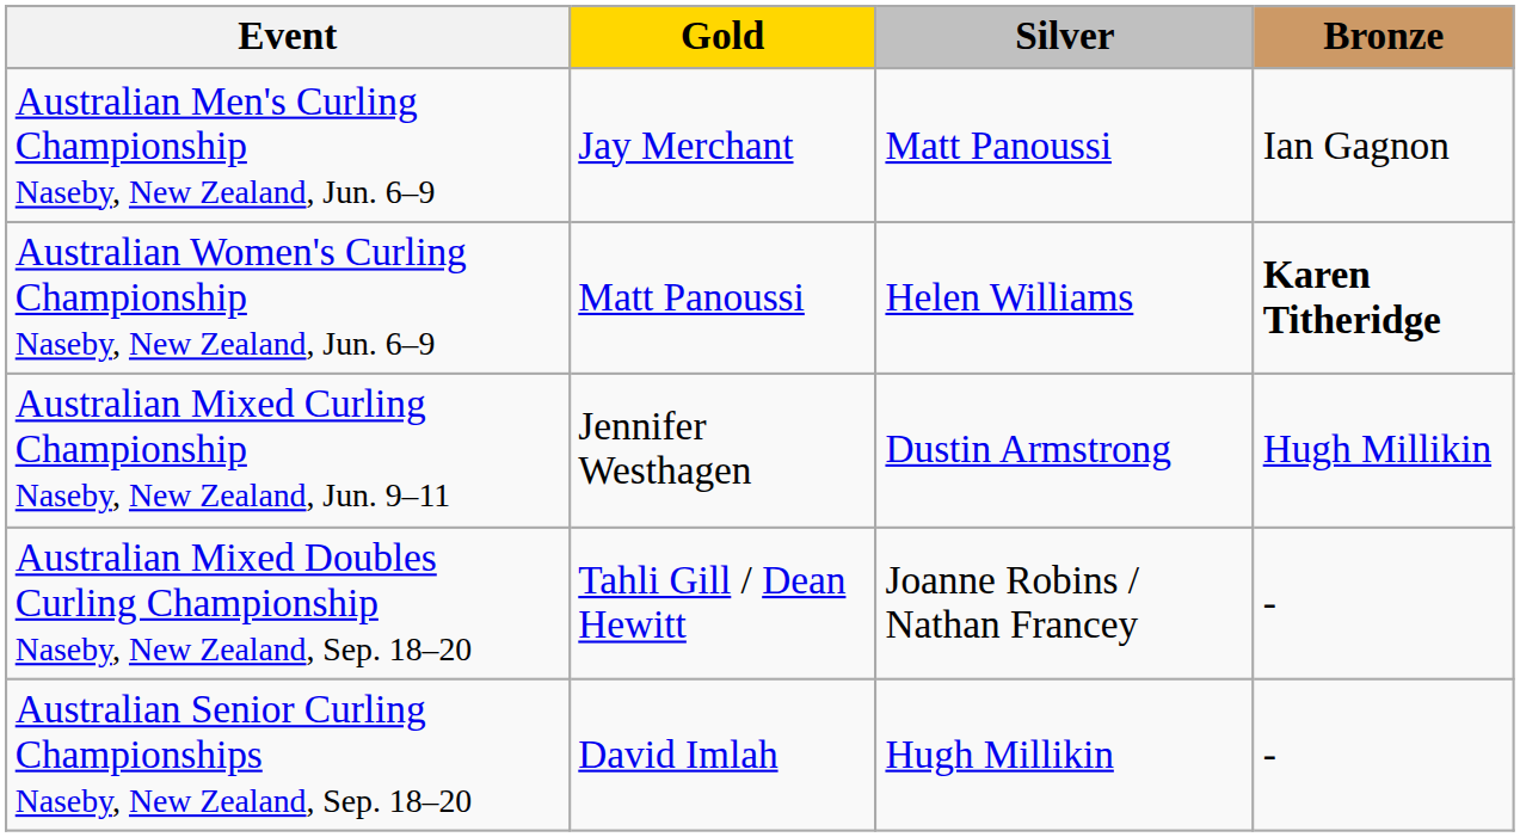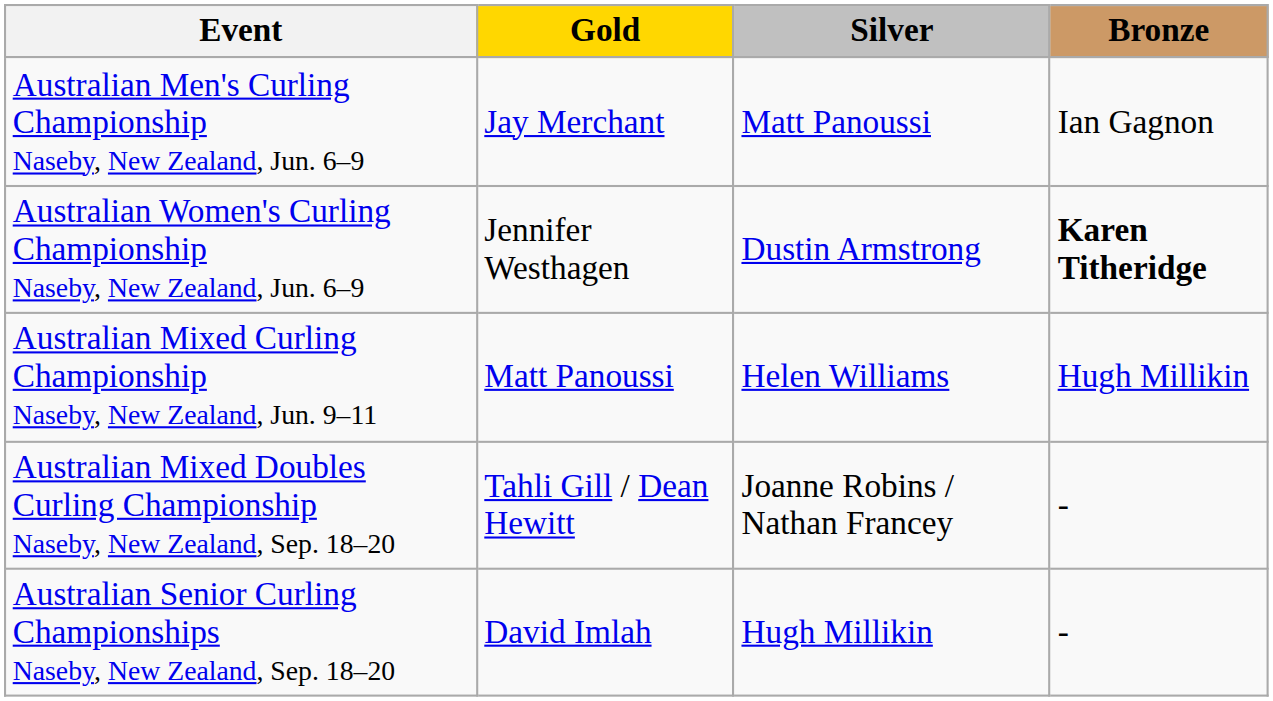row 3 | Gold: Matt Panoussi -> Jennifer Westhagen
row 3 | Silver: Helen Williams -> Dustin Armstrong
row 4 | Gold: Jennifer Westhagen -> Matt Panoussi
row 4 | Silver: Dustin Armstrong -> Helen Williams
